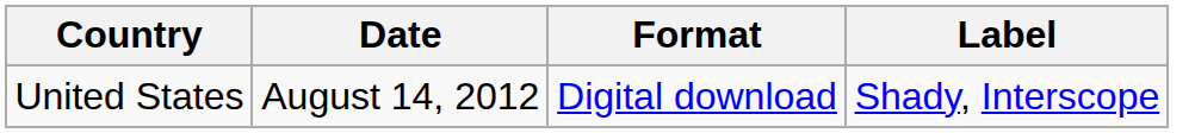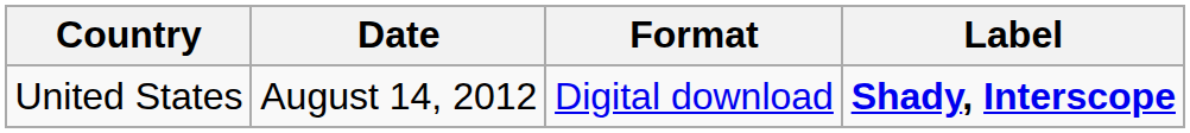United States | Label: normal -> bold
